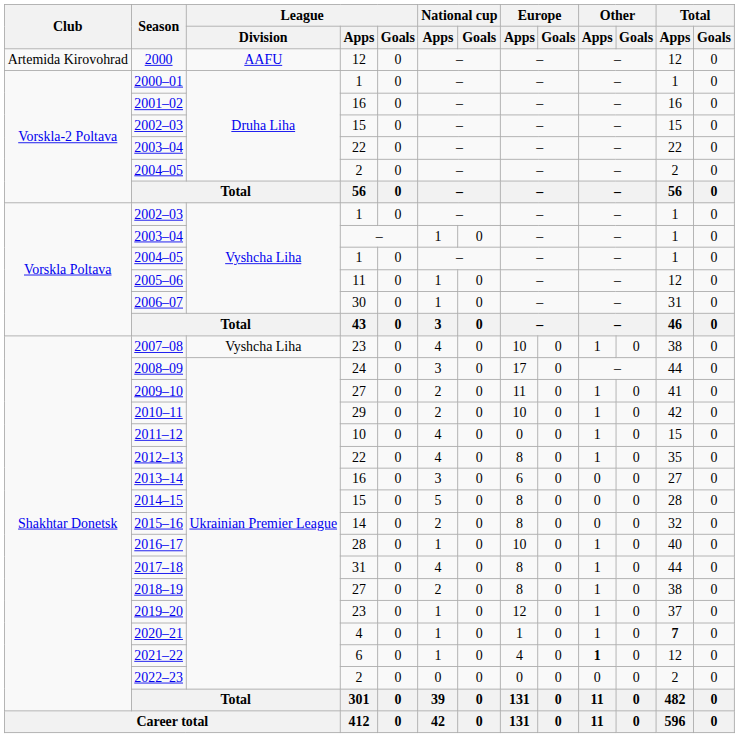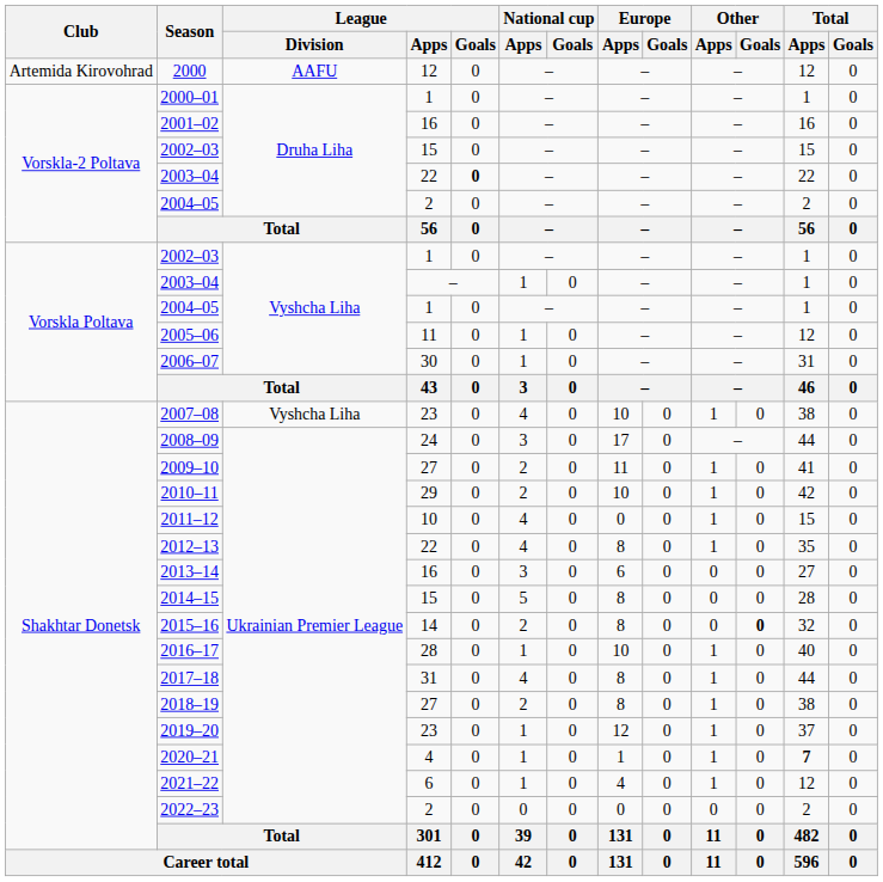2003–04 / 22 | League / Goals: normal -> bold
2015–16 | Other / Goals: normal -> bold
2021–22 | Other / Apps: bold -> normal
